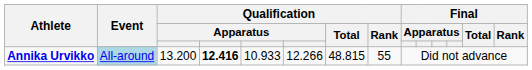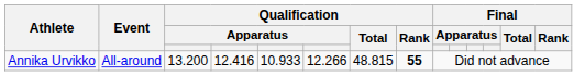row 4 | Athlete: bold -> normal
row 4 | Event: lightblue background -> no background
row 4 | column 4: bold -> normal
row 4 | Qualification / Rank: normal -> bold
